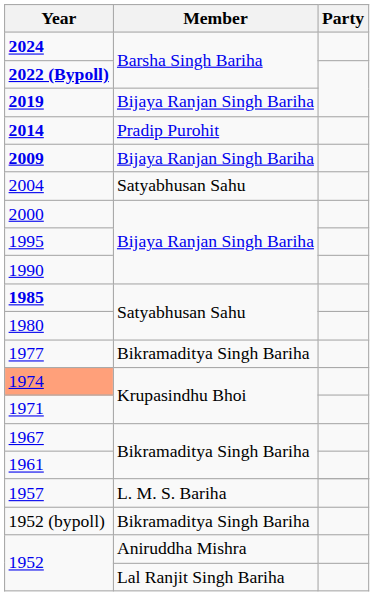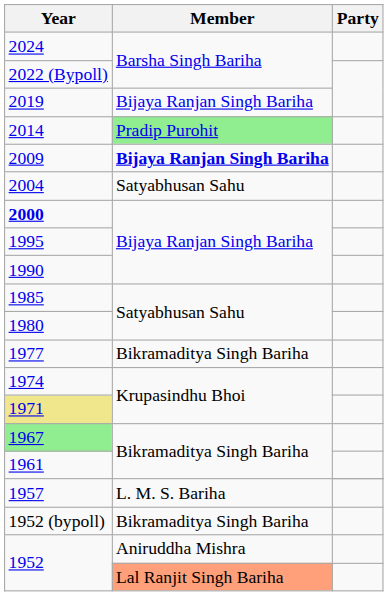2024 | Year: bold -> normal
2022 (Bypoll) | Year: bold -> normal
2019 | Year: bold -> normal
2014 | Year: bold -> normal
2014 | Member: no background -> lightgreen background
2009 | Year: bold -> normal
2009 | Member: normal -> bold
2000 | Year: normal -> bold
1985 | Year: bold -> normal
1974 | Year: lightsalmon background -> no background
1971 | Year: no background -> khaki background
1967 | Year: no background -> lightgreen background
1952 / Lal Ranjit Singh Bariha | Member: no background -> lightsalmon background
